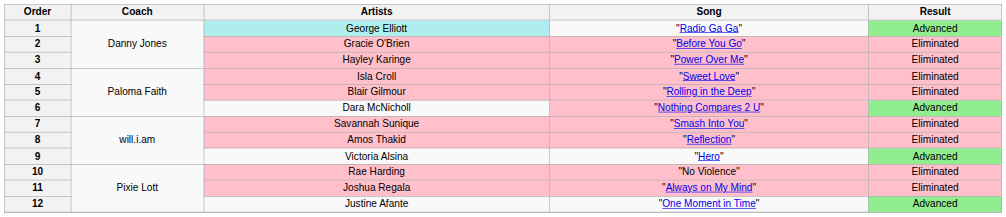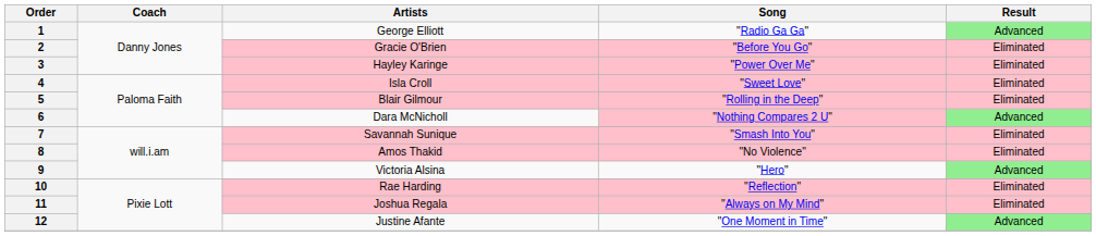1 | Artists: paleturquoise background -> no background
8 | Song: "Reflection" -> "No Violence"
10 | Song: "No Violence" -> "Reflection"
